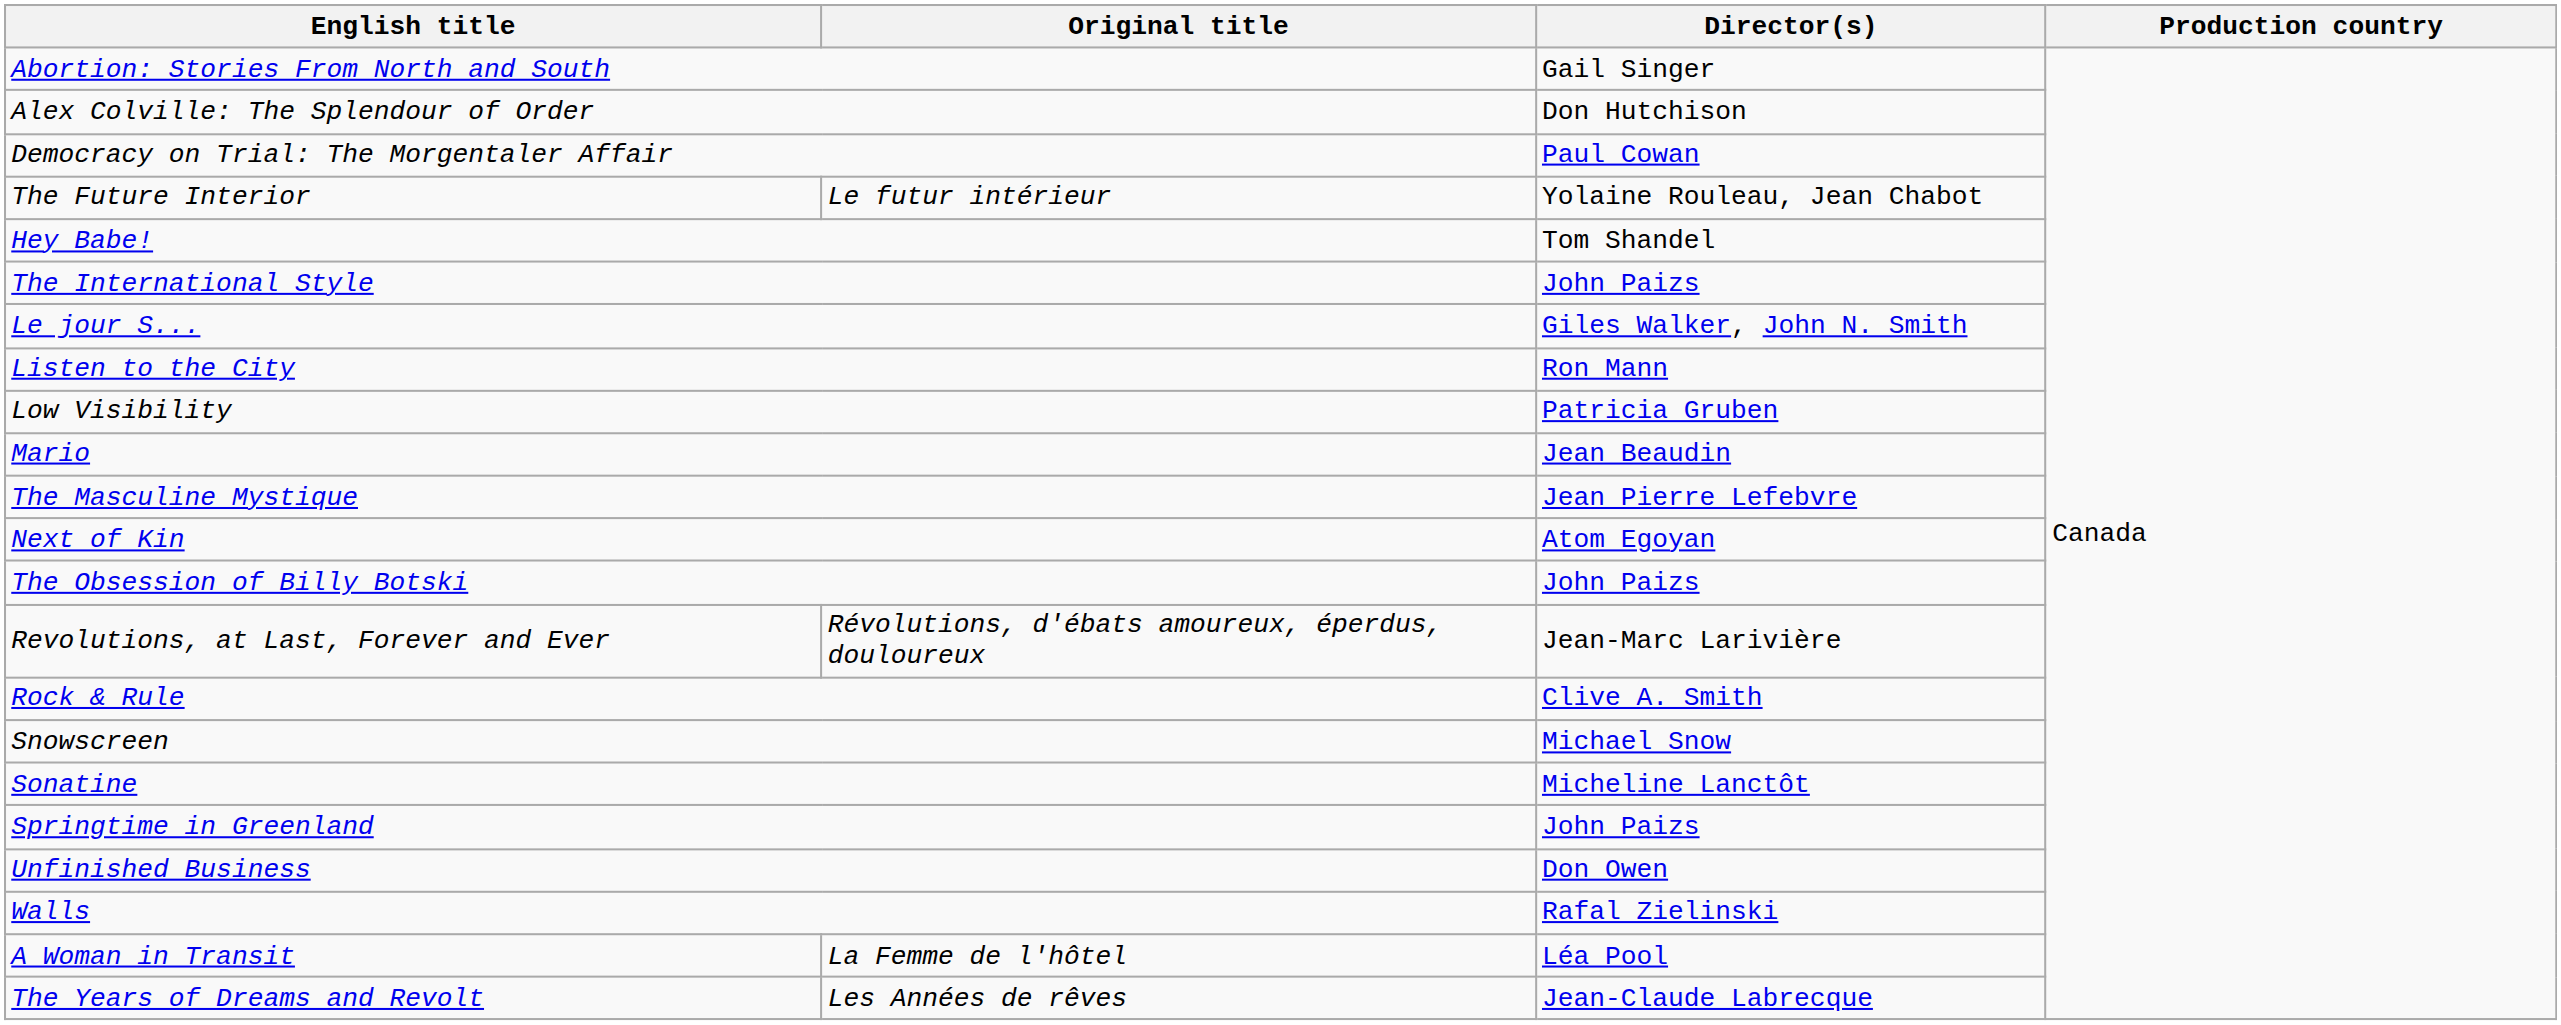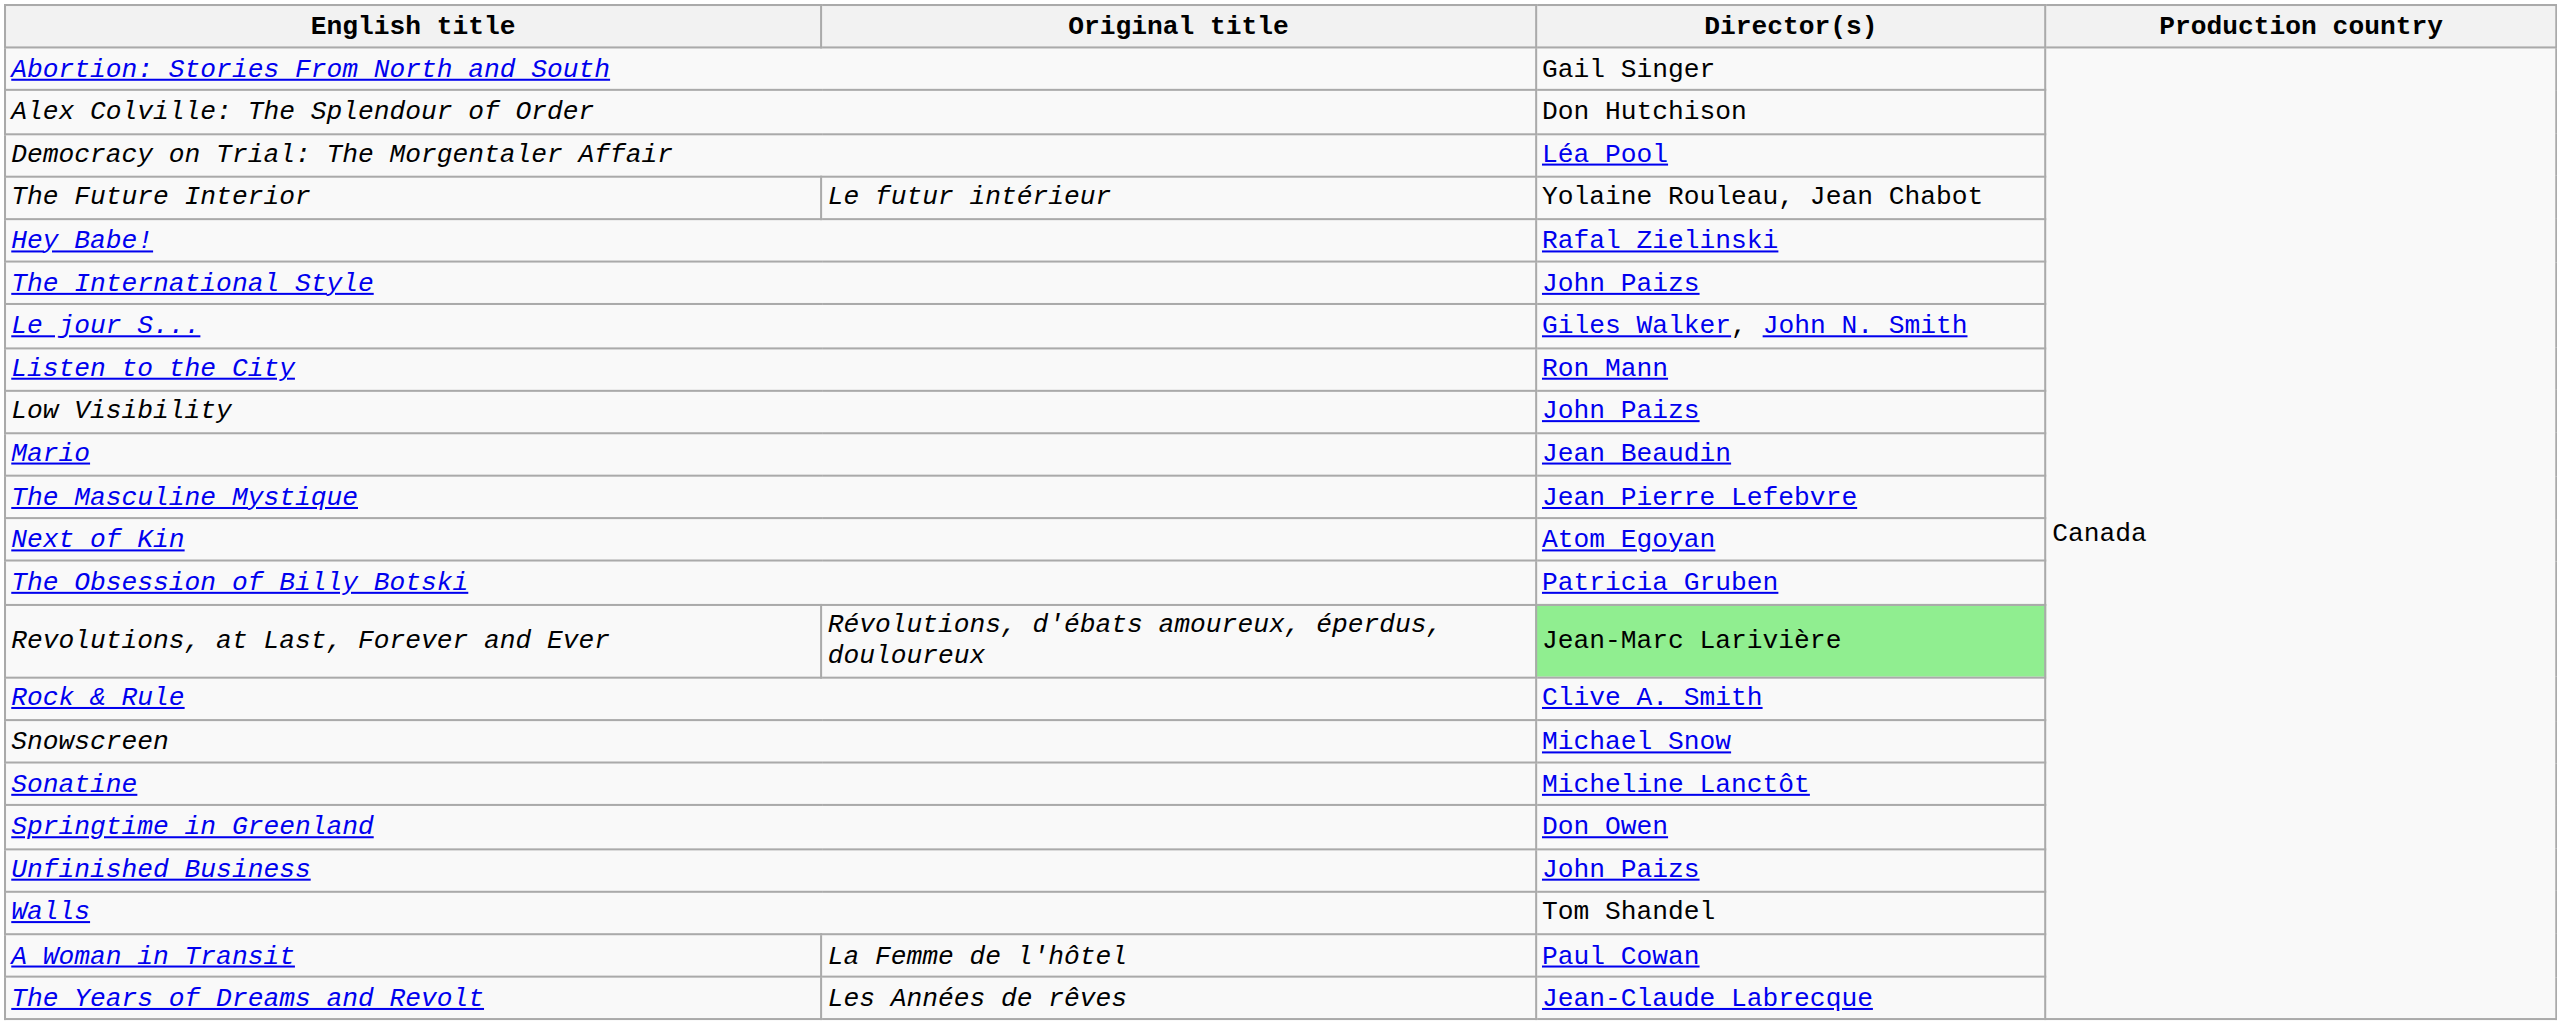Democracy on Trial: The Morgentaler Affair | Director(s): Paul Cowan -> Léa Pool
Hey Babe! | Director(s): Tom Shandel -> Rafal Zielinski
Low Visibility | Director(s): Patricia Gruben -> John Paizs
The Obsession of Billy Botski | Director(s): John Paizs -> Patricia Gruben
Revolutions, at Last, Forever and Ever | Director(s): no background -> lightgreen background
Springtime in Greenland | Director(s): John Paizs -> Don Owen
Unfinished Business | Director(s): Don Owen -> John Paizs
Walls | Director(s): Rafal Zielinski -> Tom Shandel
A Woman in Transit | Director(s): Léa Pool -> Paul Cowan
